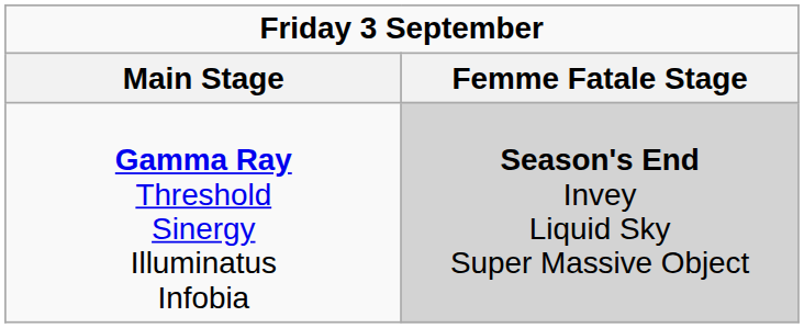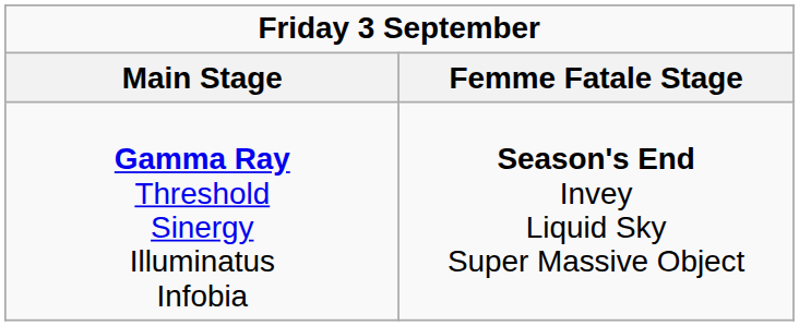Gamma Ray Threshold Sinergy Illuminatus Infobia | Femme Fatale Stage: lightgrey background -> no background
